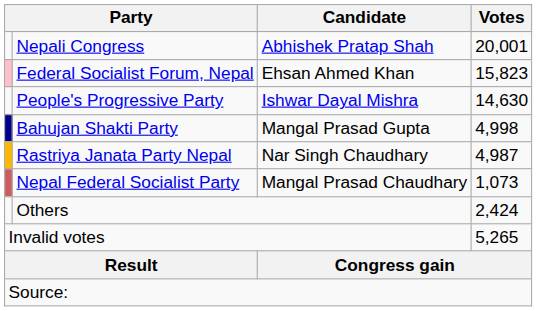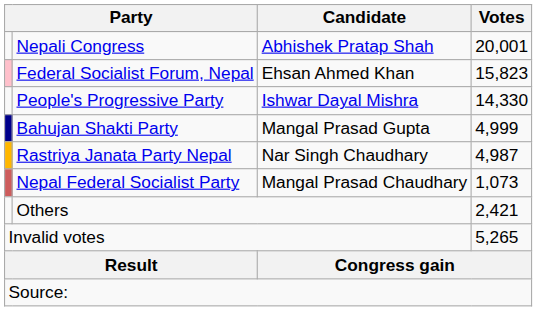People's Progressive Party | Votes: 14,630 -> 14,330
Bahujan Shakti Party | Votes: 4,998 -> 4,999
Others | Votes: 2,424 -> 2,421
